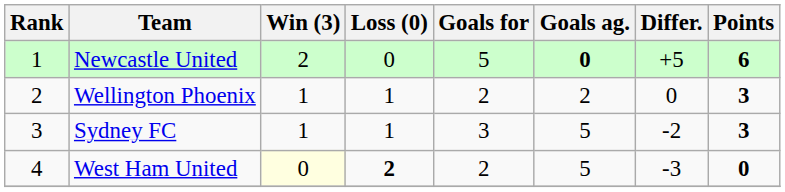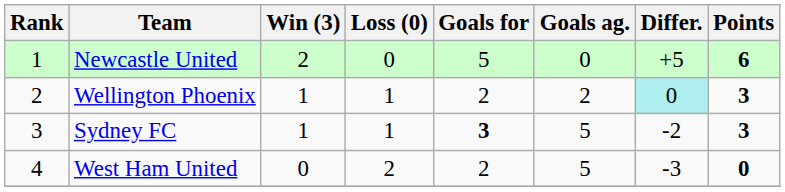Newcastle United | Goals ag.: bold -> normal
Wellington Phoenix | Differ.: no background -> paleturquoise background
Sydney FC | Goals for: normal -> bold
West Ham United | Win (3): lightyellow background -> no background
West Ham United | Loss (0): bold -> normal
